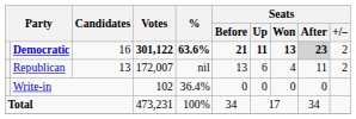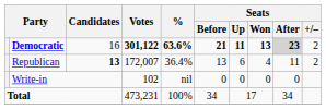Republican | Candidates: normal -> bold
Republican | %: nil -> 36.4%
Write-in | %: 36.4% -> nil
